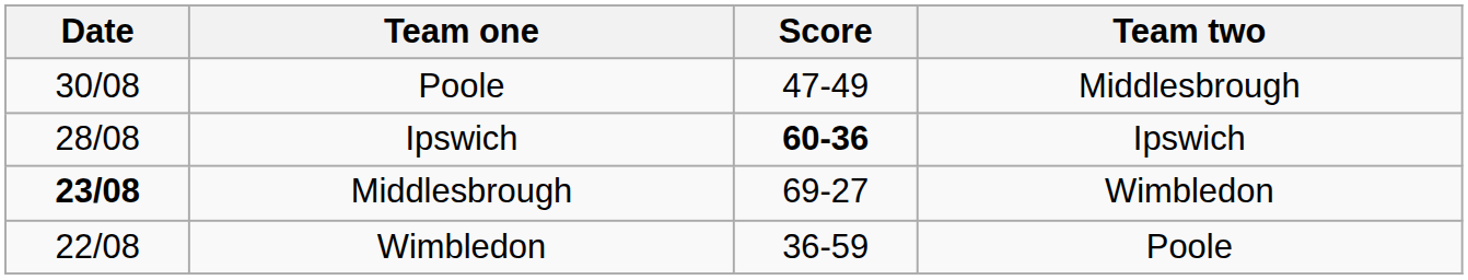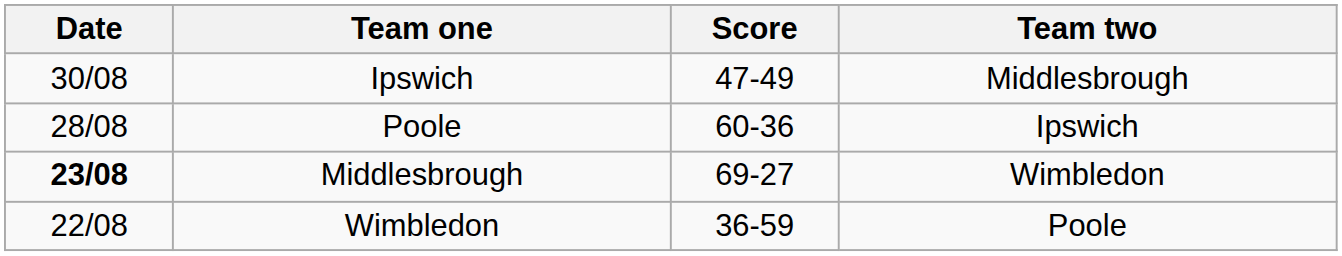row 2 | Team one: Poole -> Ipswich
row 3 | Team one: Ipswich -> Poole
row 3 | Score: bold -> normal
